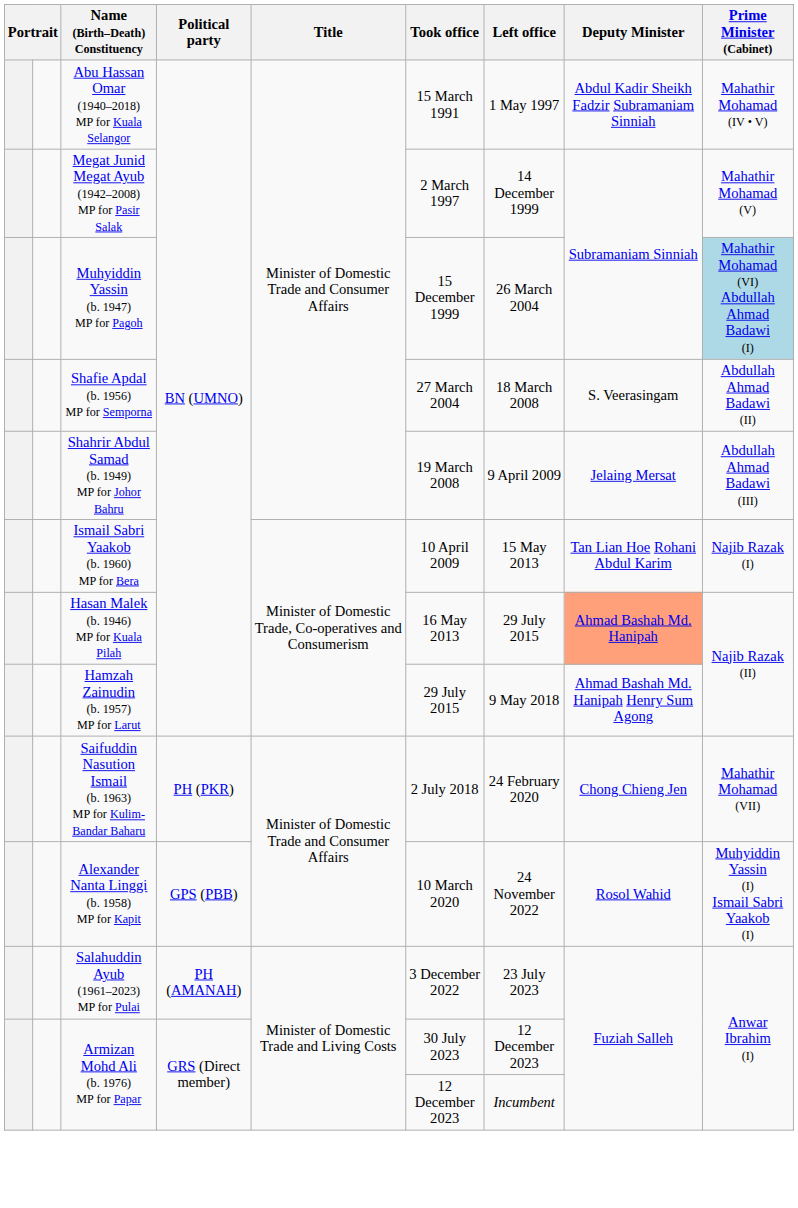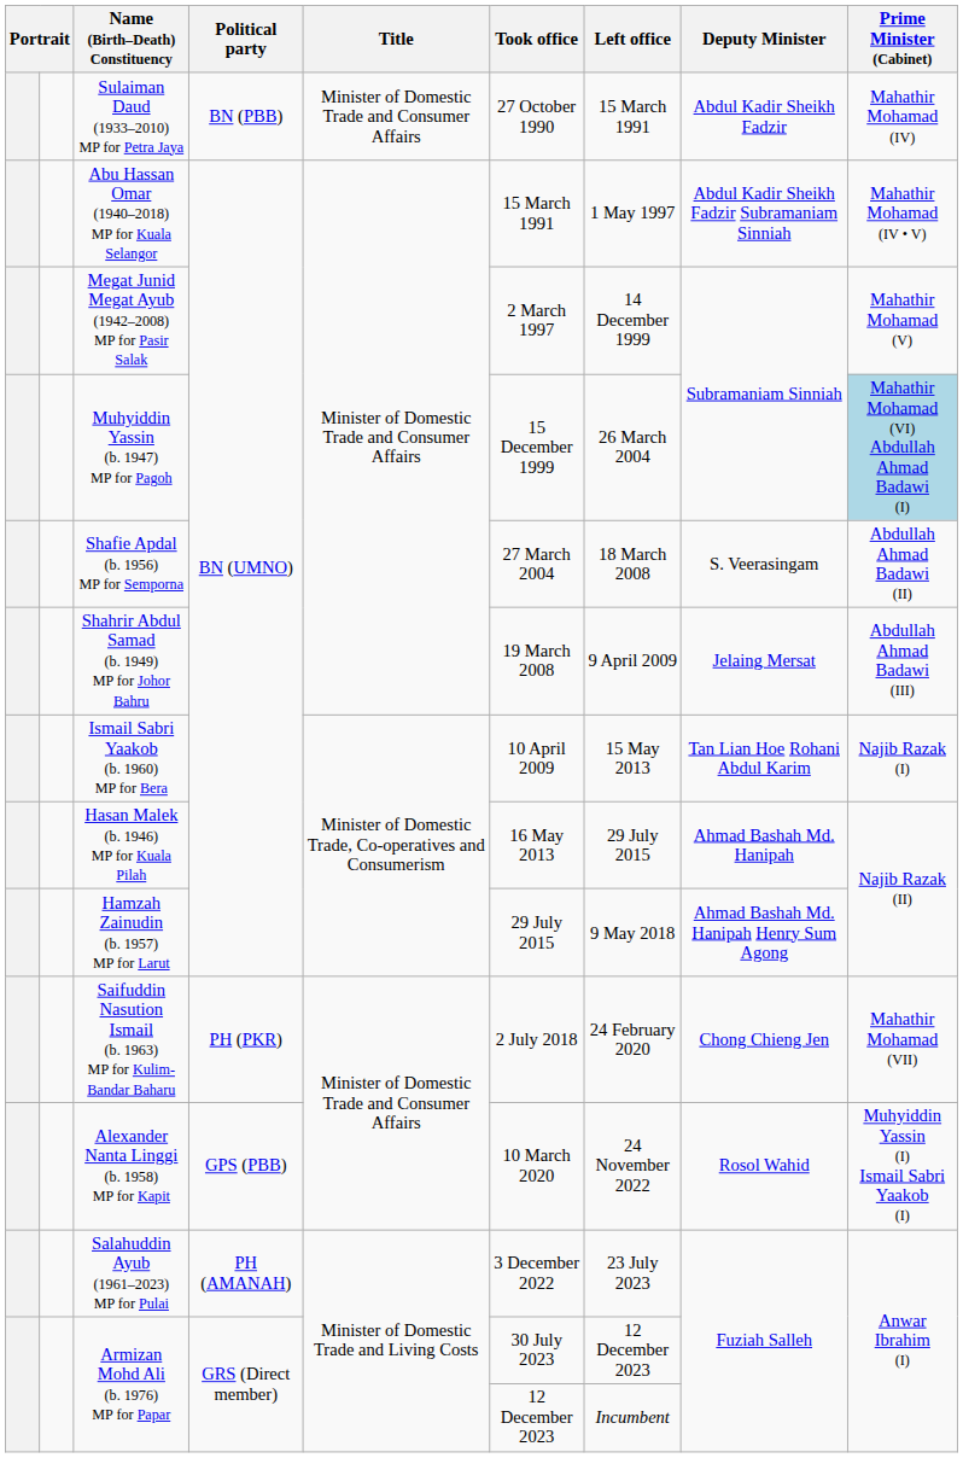+ row: Sulaiman Daud (1933–2010) MP for Petra Jaya | BN (PBB) | Minister of Domestic Trade and Consumer Affairs | 27 October 1990 | 15 March 1991 | Abdul Kadir Sheikh Fadzir | Mahathir Mohamad (IV)
Hasan Malek (b. 1946) MP for Kuala Pilah | Deputy Minister: lightsalmon background -> no background
